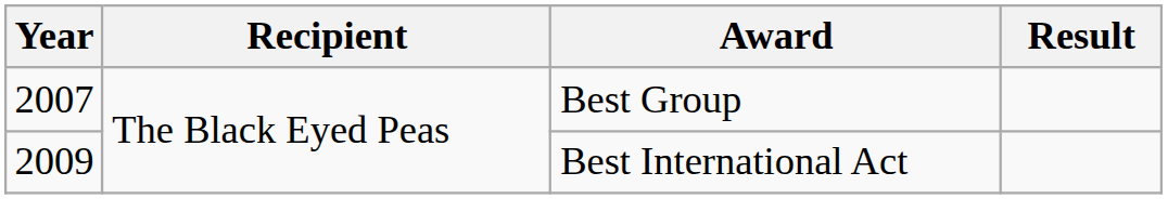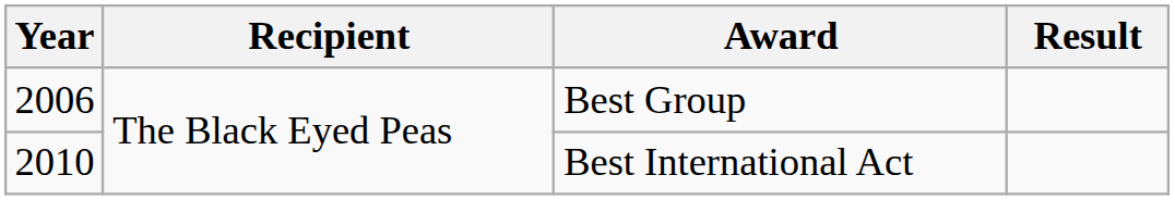Best Group | Year: 2007 -> 2006
Best International Act | Year: 2009 -> 2010
